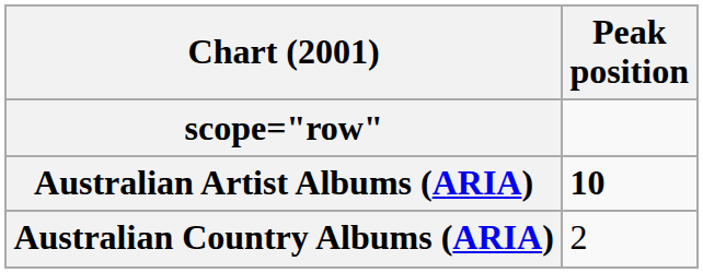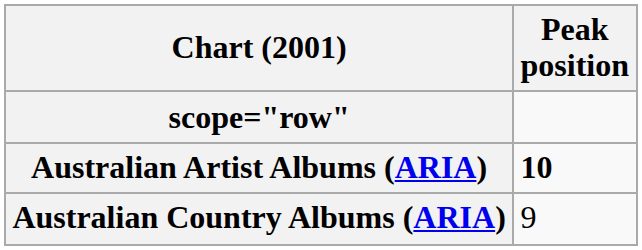Australian Country Albums (ARIA) | Peak position: 2 -> 9
